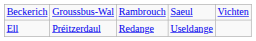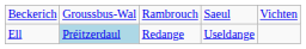Ell | column 2: no background -> lightblue background
